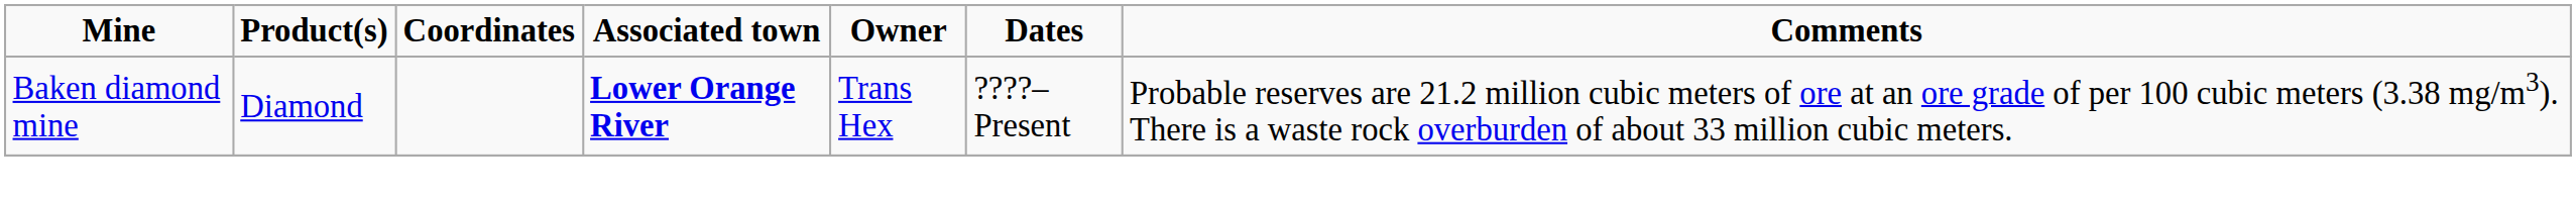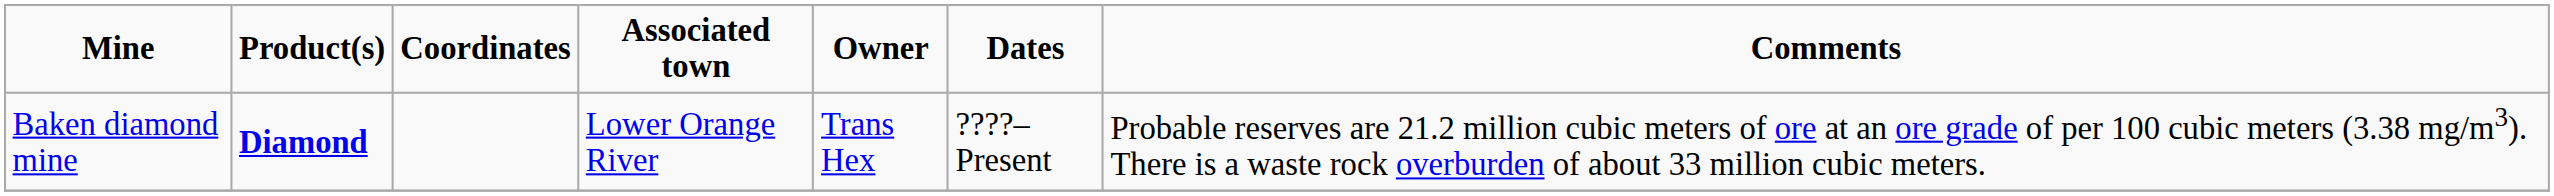Baken diamond mine | Product(s): normal -> bold
Baken diamond mine | Associated town: bold -> normal
